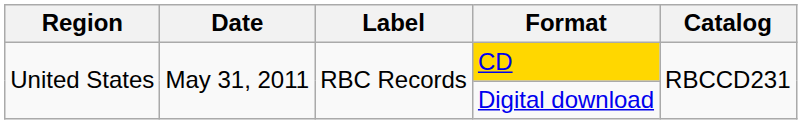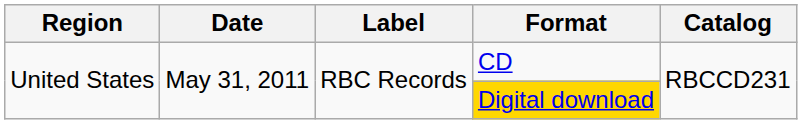CD | Format: gold background -> no background
Digital download | Format: no background -> gold background
